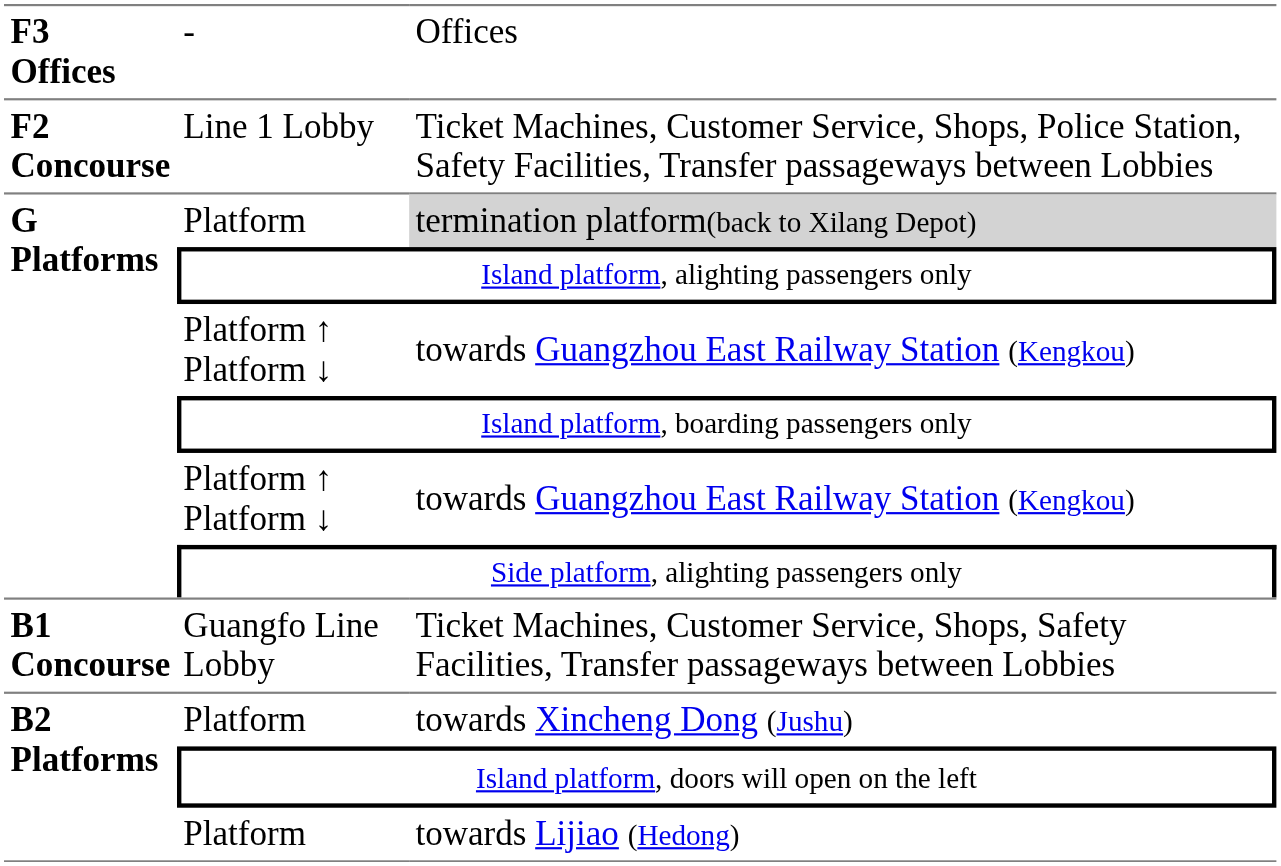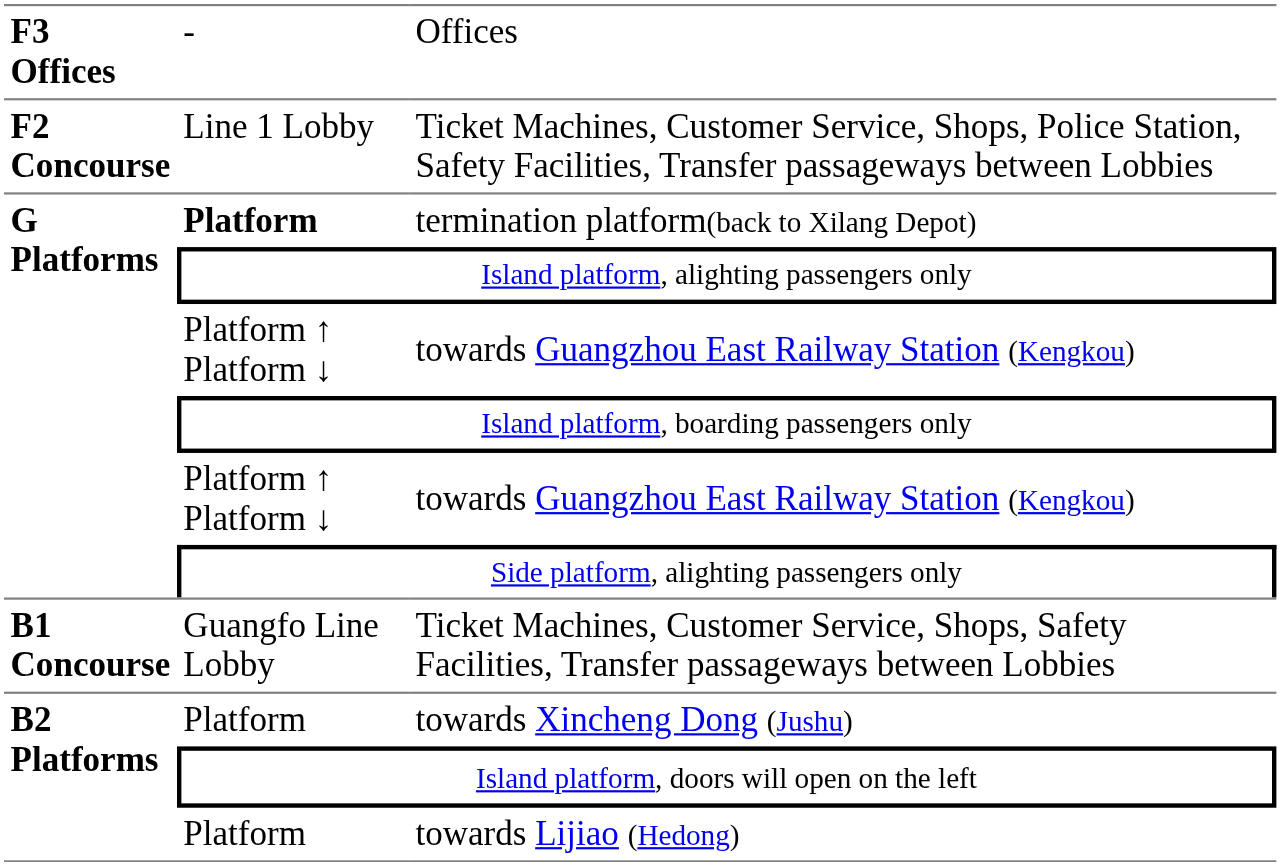termination platform(back to Xilang Depot) | column 2: normal -> bold
termination platform(back to Xilang Depot) | column 3: lightgrey background -> no background
